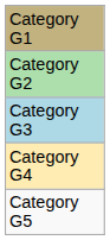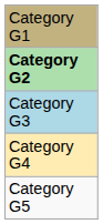row 2 | column 1: normal -> bold
